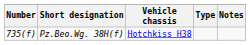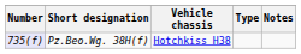Pz.Beo.Wg. 38H(f) | Number: no background -> lavender background
